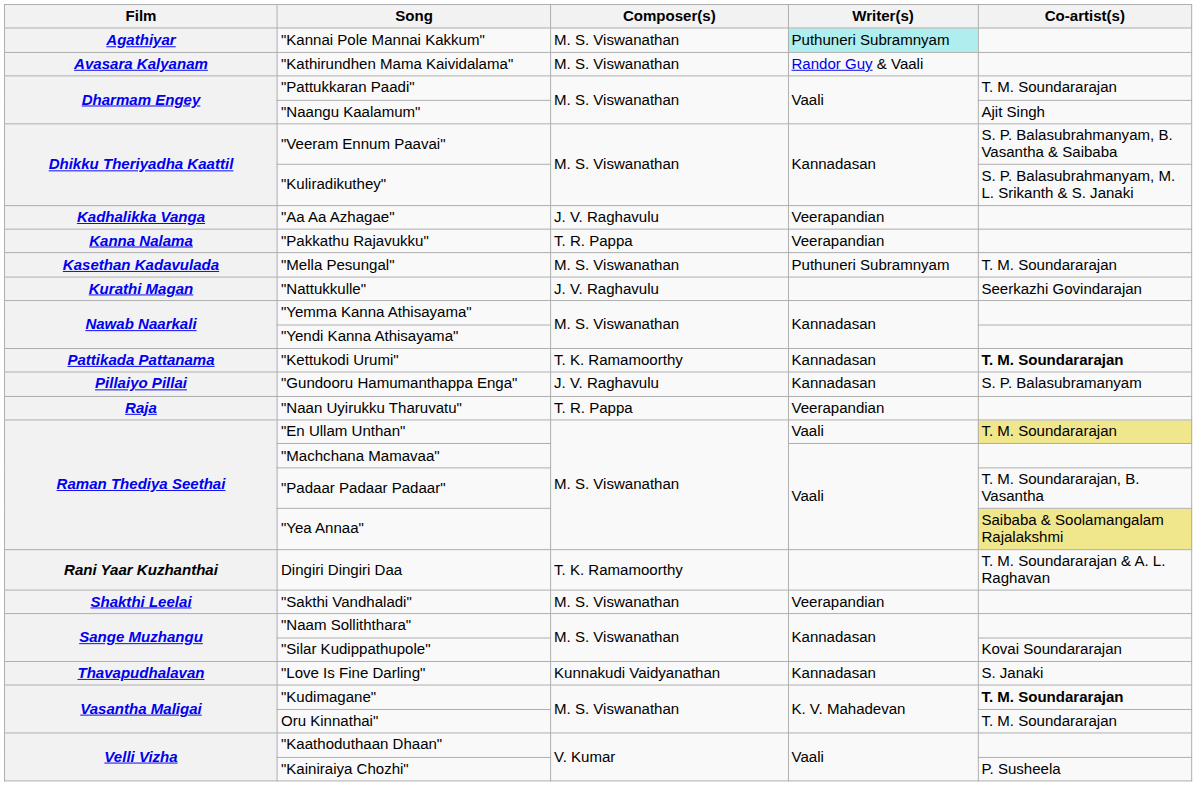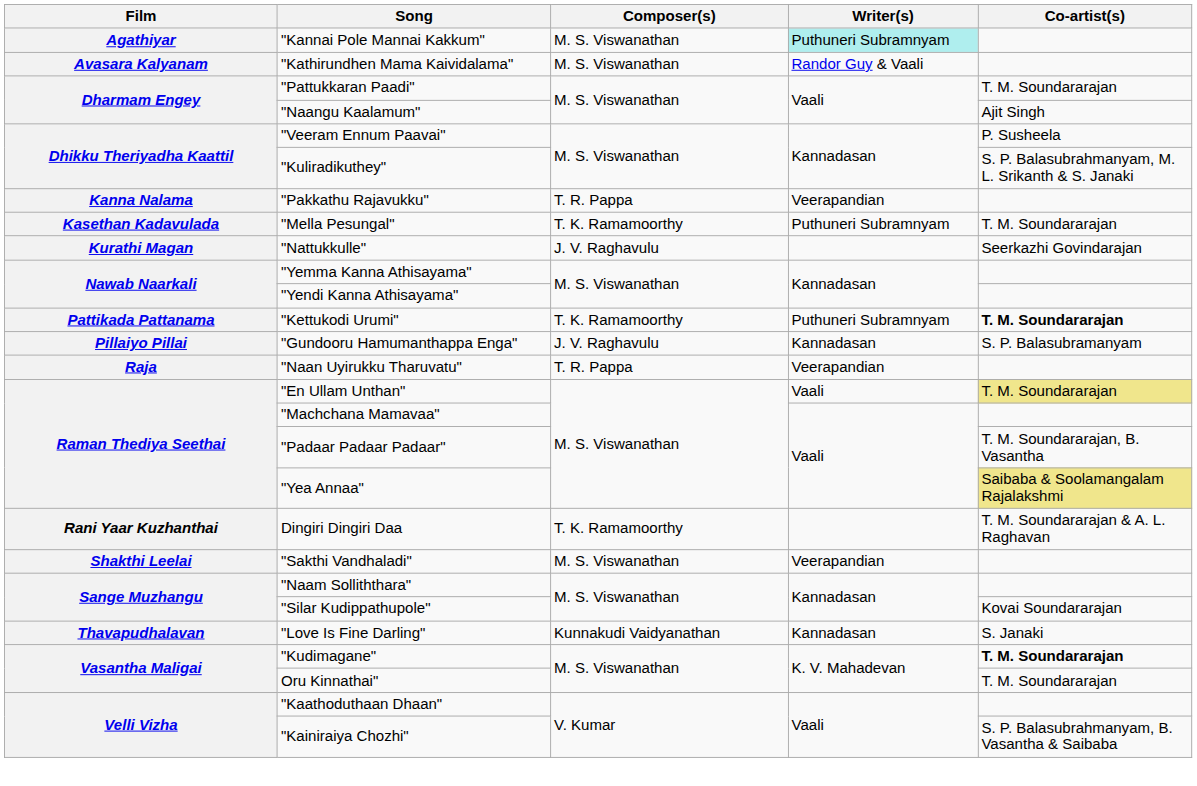"Veeram Ennum Paavai" | Co-artist(s): S. P. Balasubrahmanyam, B. Vasantha & Saibaba -> P. Susheela
- row: Kadhalikka Vanga | "Aa Aa Azhagae" | J. V. Raghavulu | Veerapandian
"Mella Pesungal" | Composer(s): M. S. Viswanathan -> T. K. Ramamoorthy
"Kettukodi Urumi" | Writer(s): Kannadasan -> Puthuneri Subramnyam
"Kainiraiya Chozhi" | Co-artist(s): P. Susheela -> S. P. Balasubrahmanyam, B. Vasantha & Saibaba
